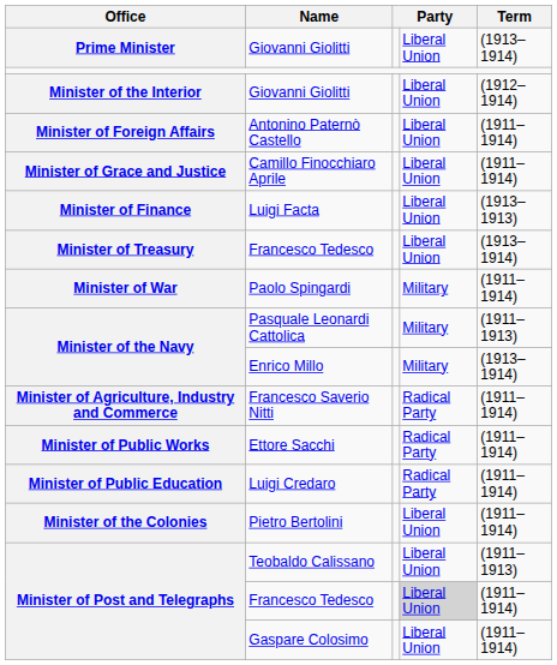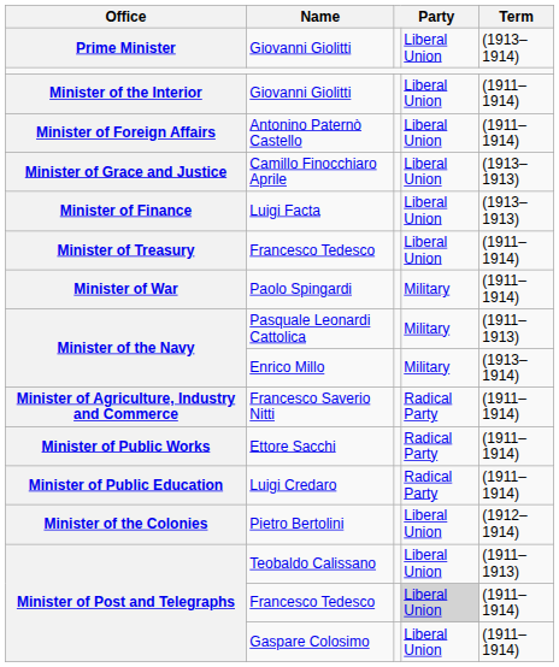Minister of the Interior / Giovanni Giolitti | Term: (1912–1914) -> (1911–1914)
Camillo Finocchiaro Aprile | Term: (1911–1914) -> (1913–1913)
Minister of Treasury / Francesco Tedesco | Term: (1913–1914) -> (1911–1914)
Pietro Bertolini | Term: (1911–1914) -> (1912–1914)
